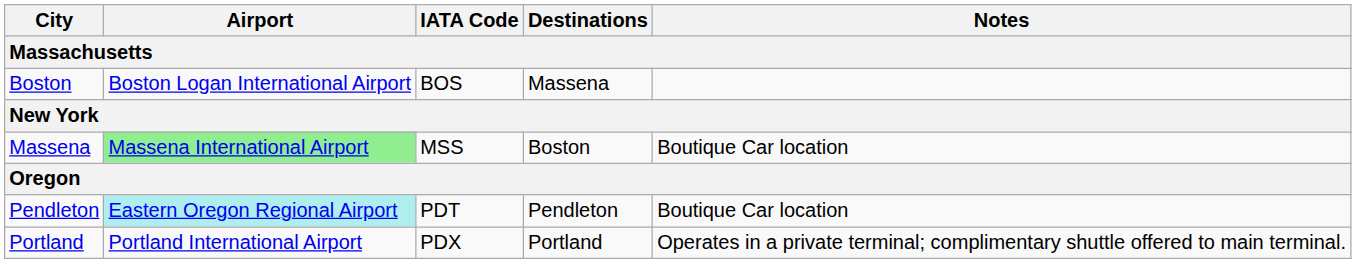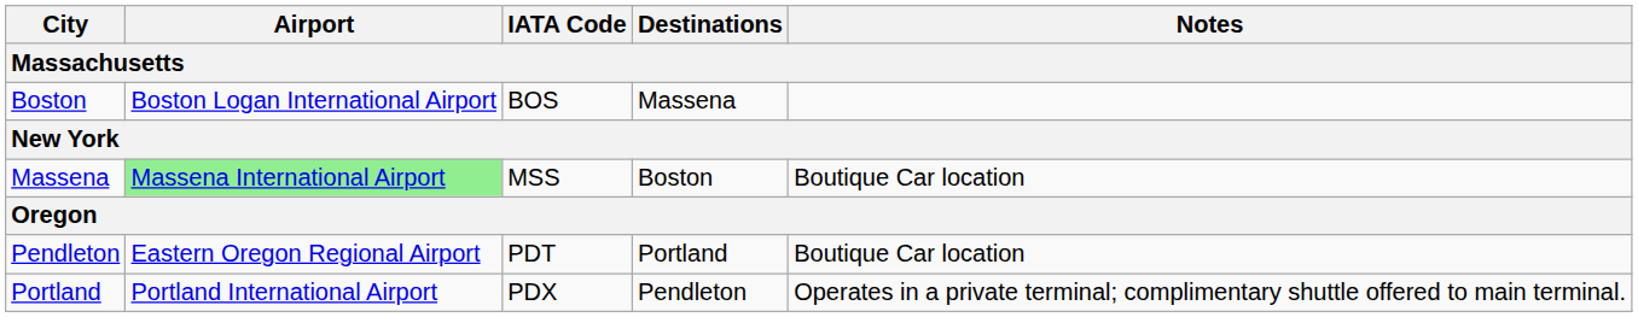row 7 | Airport: paleturquoise background -> no background
row 7 | Destinations: Pendleton -> Portland
row 8 | Destinations: Portland -> Pendleton
